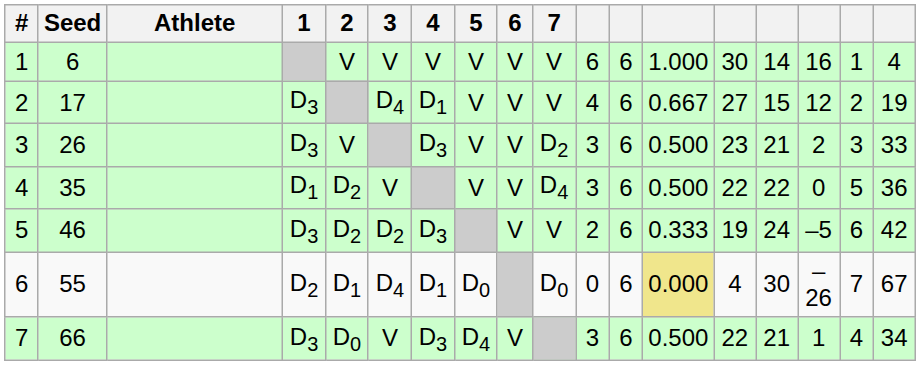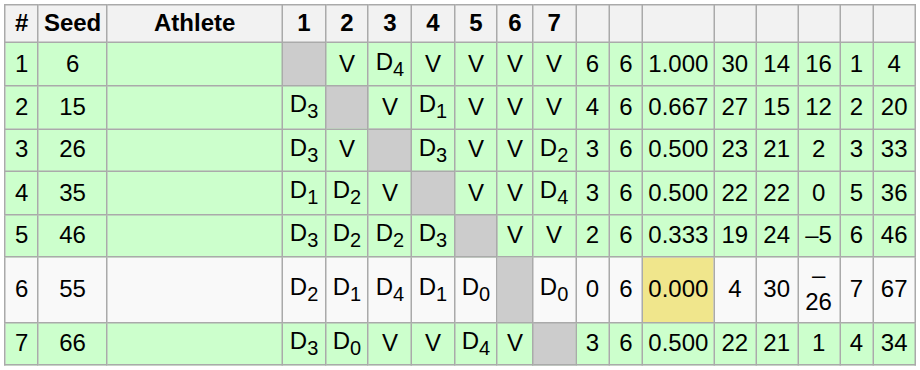row 2 | 3: V -> D4
row 3 | Seed: 17 -> 15
row 3 | 3: D4 -> V
row 3 | column 18: 19 -> 20
row 6 | column 18: 42 -> 46
row 8 | 4: D3 -> V
